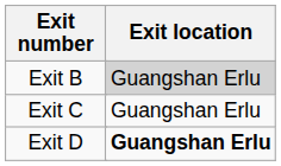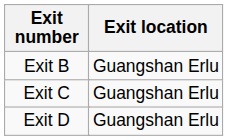Exit B | Exit location: lightgrey background -> no background
Exit D | Exit location: bold -> normal
